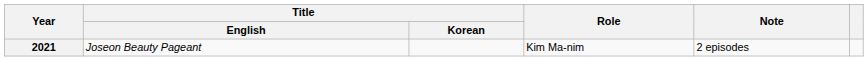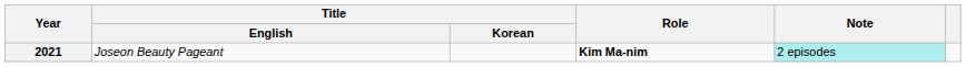2021 | Role: normal -> bold
2021 | Note: no background -> paleturquoise background
